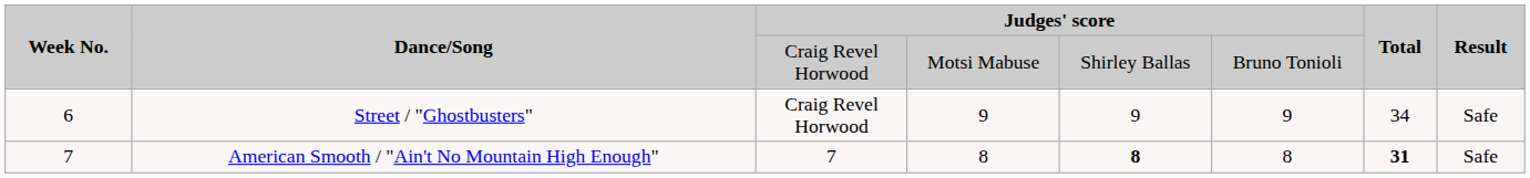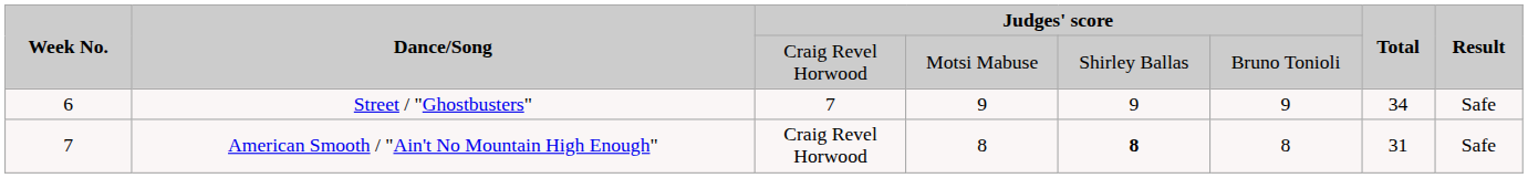Street / "Ghostbusters" | column 3: Craig Revel Horwood -> 7
American Smooth / "Ain't No Mountain High Enough" | column 3: 7 -> Craig Revel Horwood
American Smooth / "Ain't No Mountain High Enough" | Total: bold -> normal
